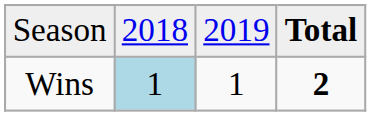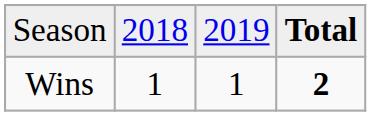Wins | column 2: lightblue background -> no background
